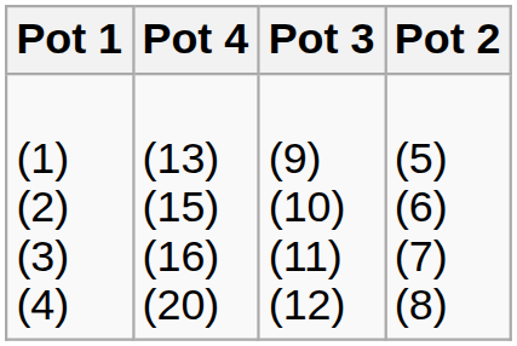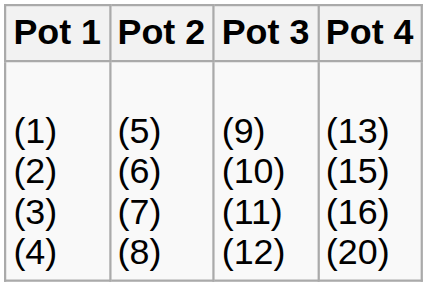columns swapped: Pot 2 <-> Pot 4
